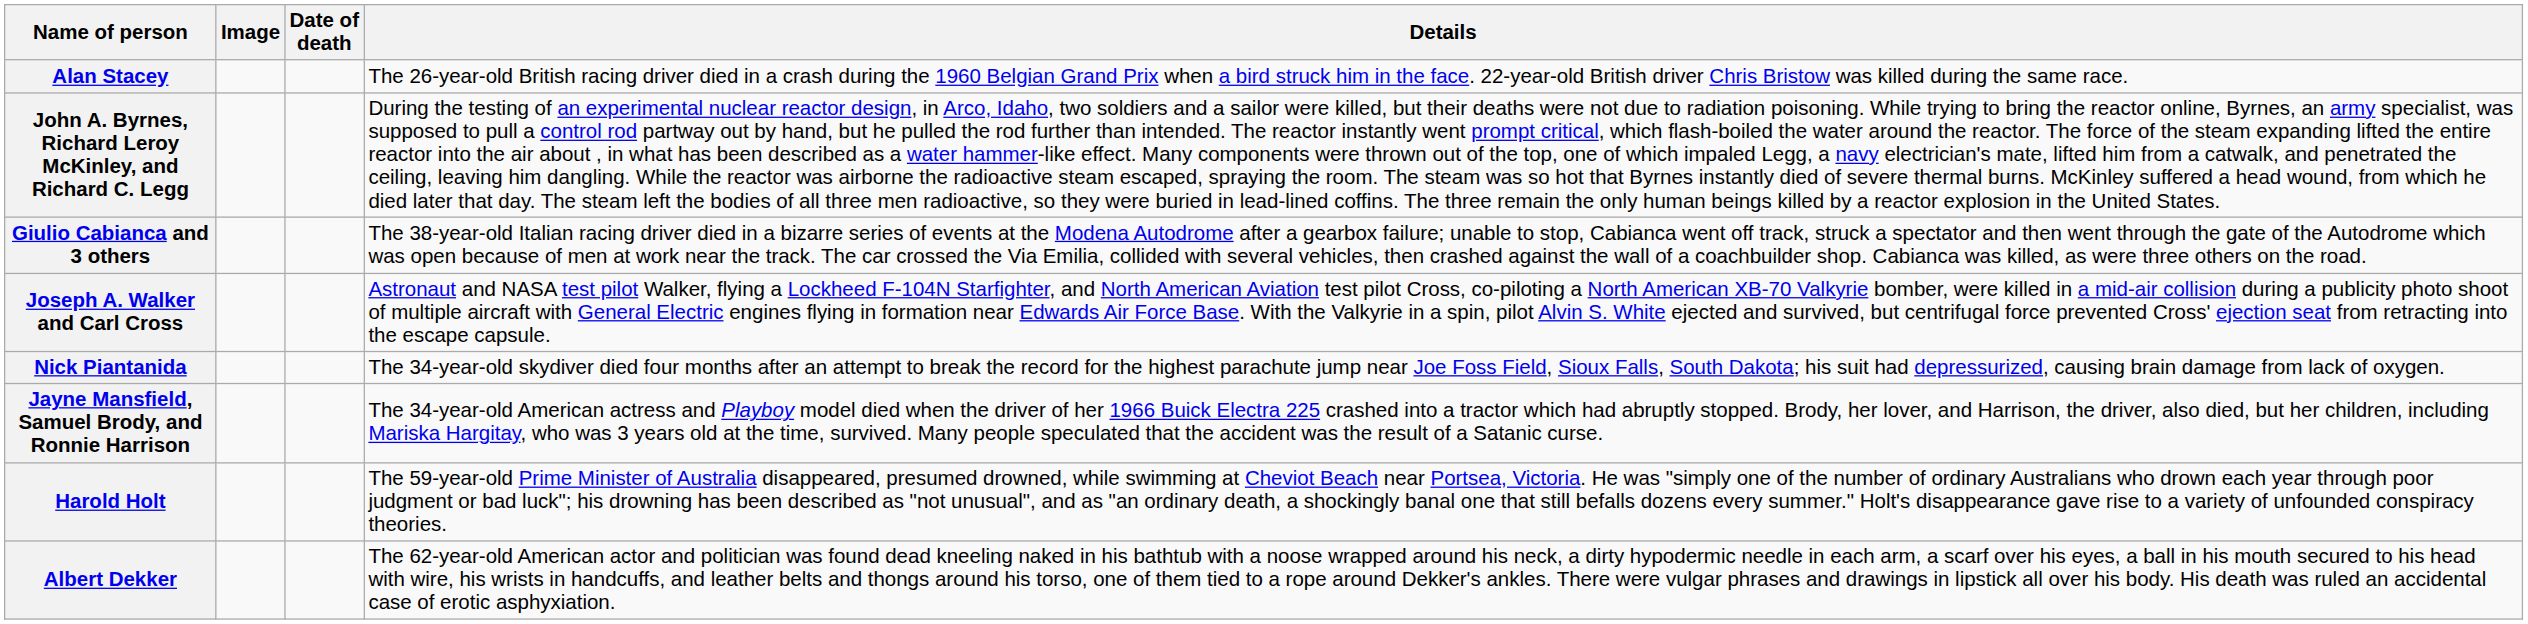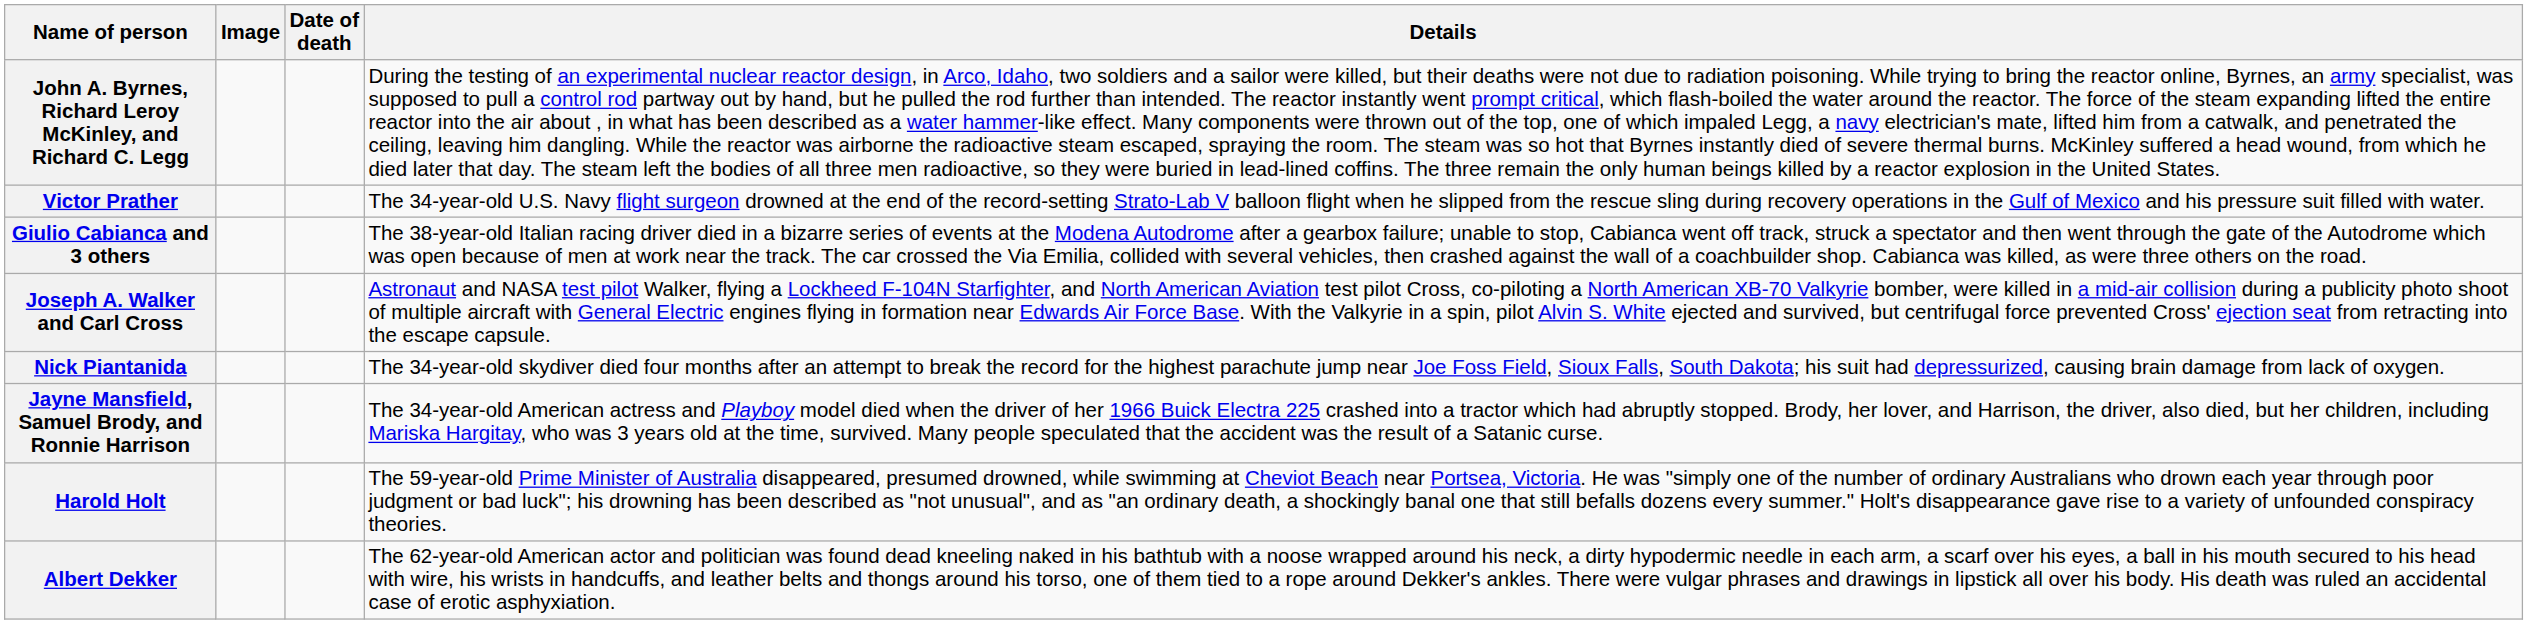- row: Alan Stacey | The 26-year-old British racing driver died in a crash during the 1960 Belgian Grand Prix when a bird struck him in the face. 22-year-old British driver Chris Bristow was killed during the same race.
+ row: Victor Prather | The 34-year-old U.S. Navy flight surgeon drowned at the end of the record-setting Strato-Lab V balloon flight when he slipped from the rescue sling during recovery operations in the Gulf of Mexico and his pressure suit filled with water.
